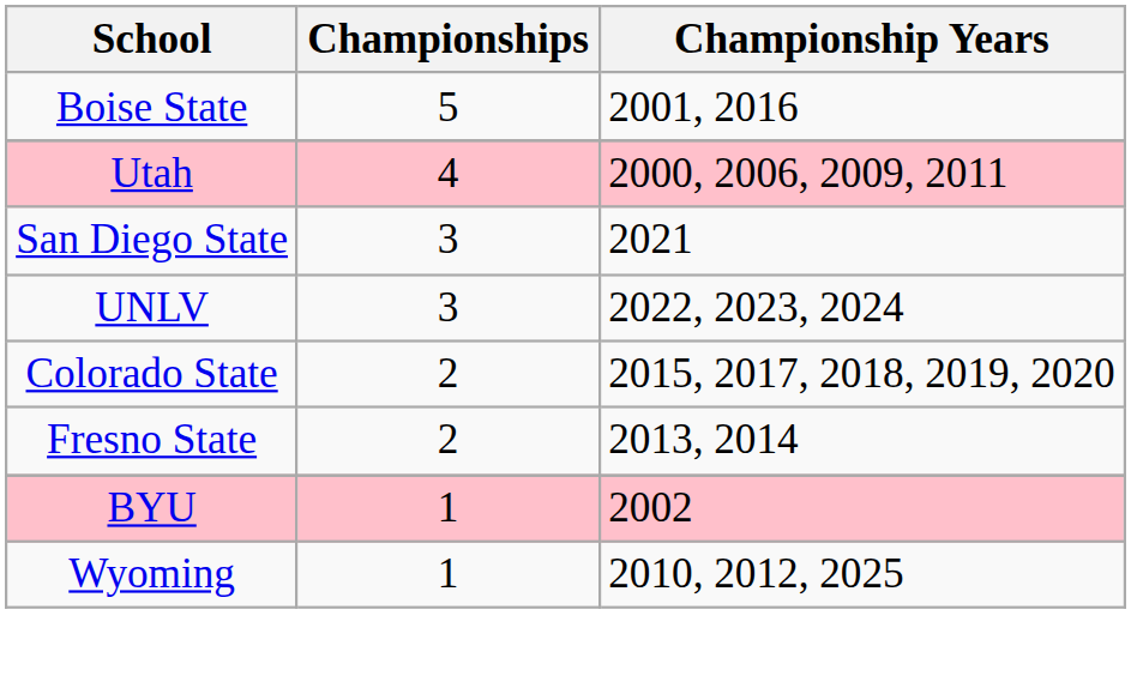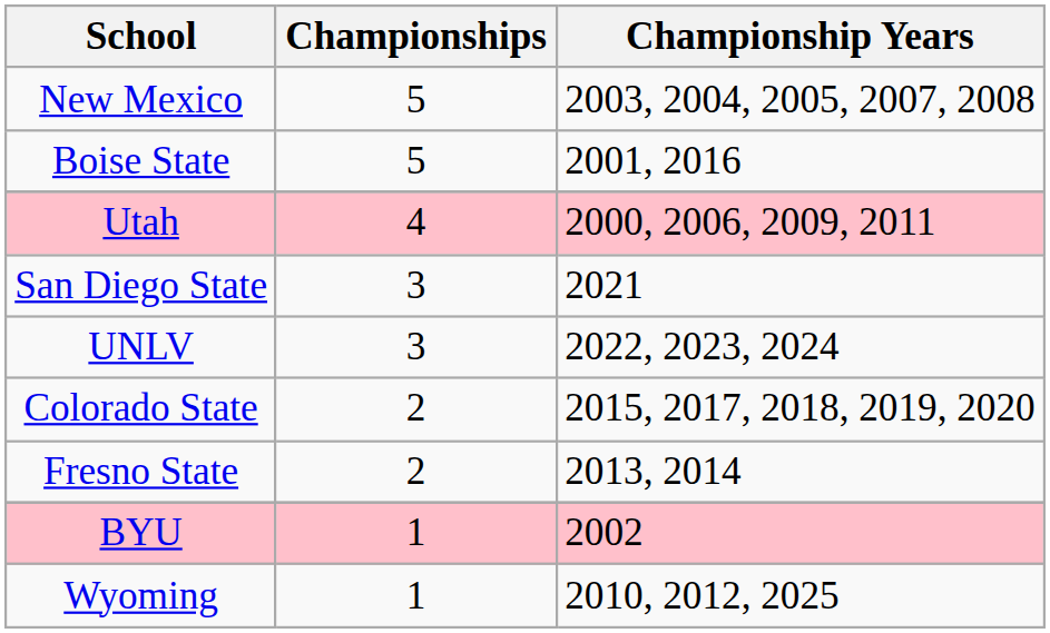+ row: New Mexico | 5 | 2003, 2004, 2005, 2007, 2008
